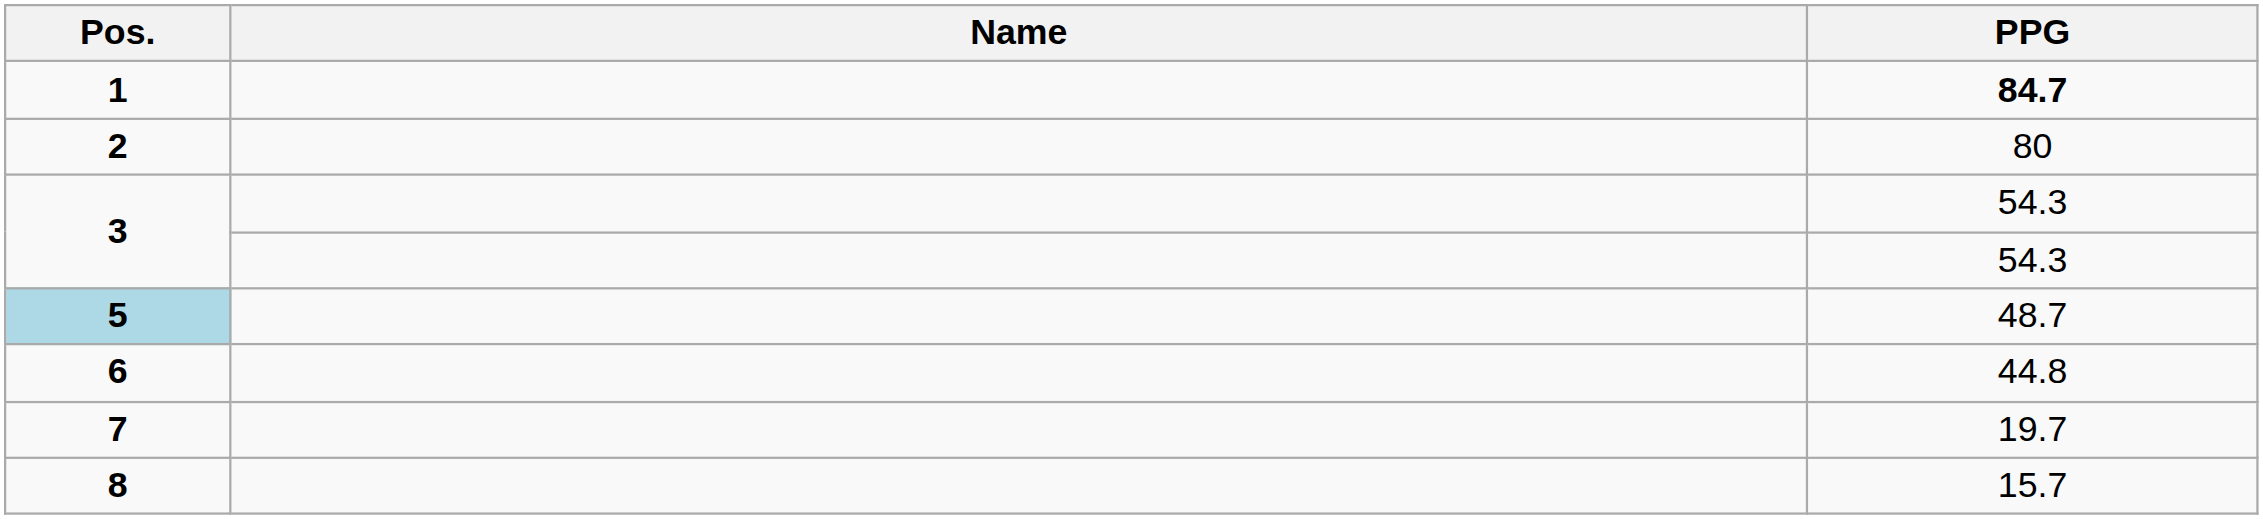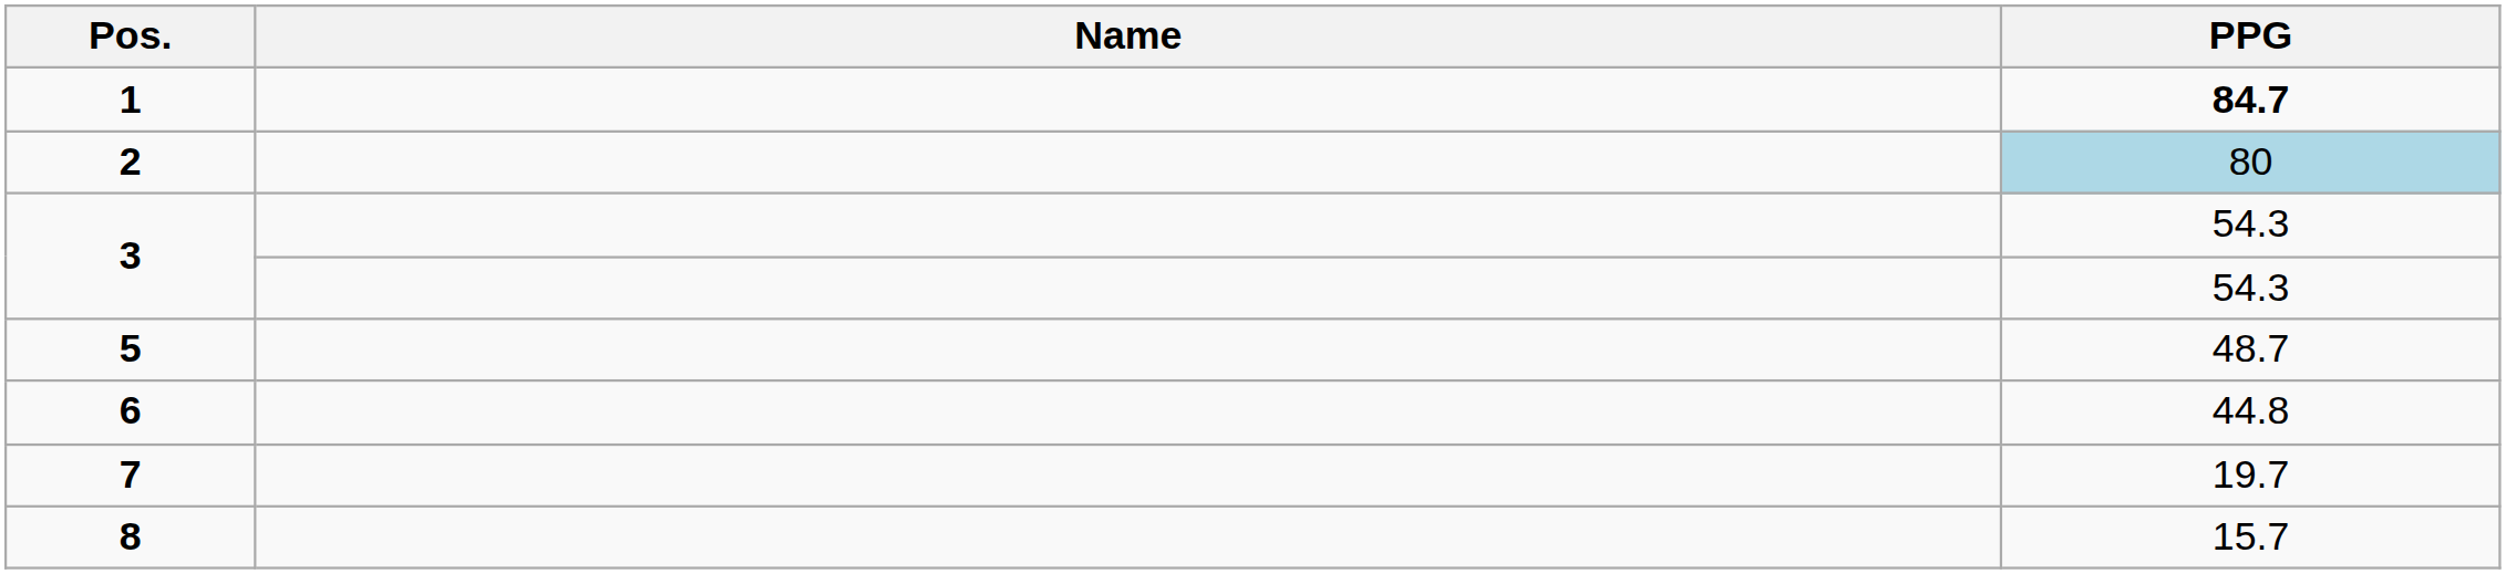2 | PPG: no background -> lightblue background
5 | Pos.: lightblue background -> no background
